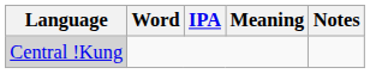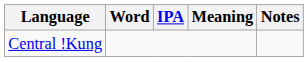Central !Kung | Language: lightgrey background -> no background
